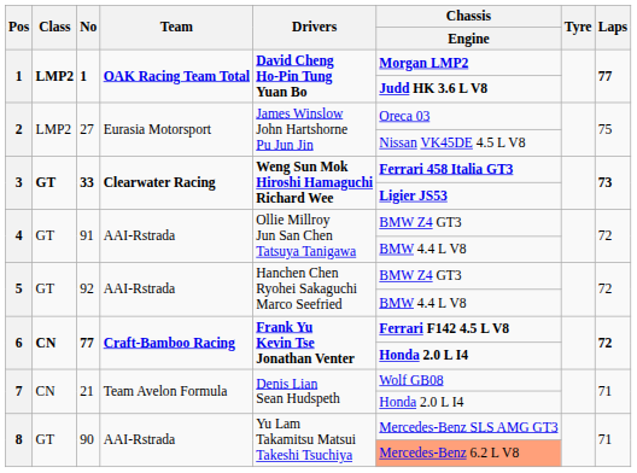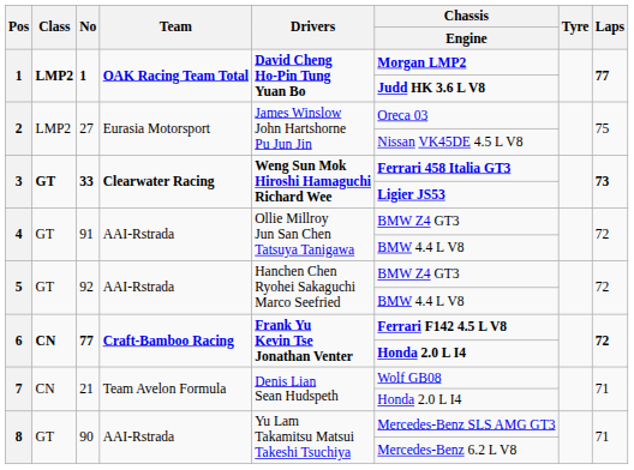row 18 | Chassis / Engine: lightsalmon background -> no background
